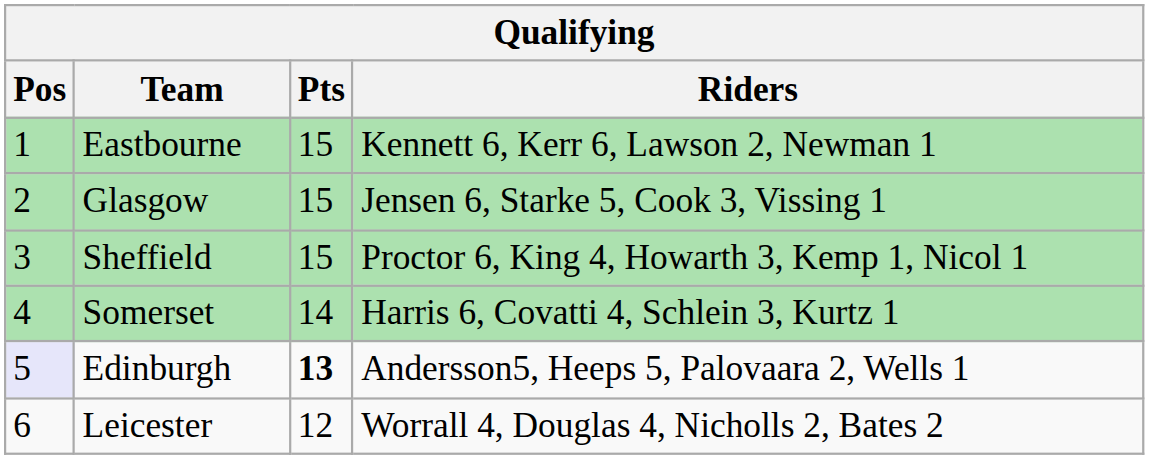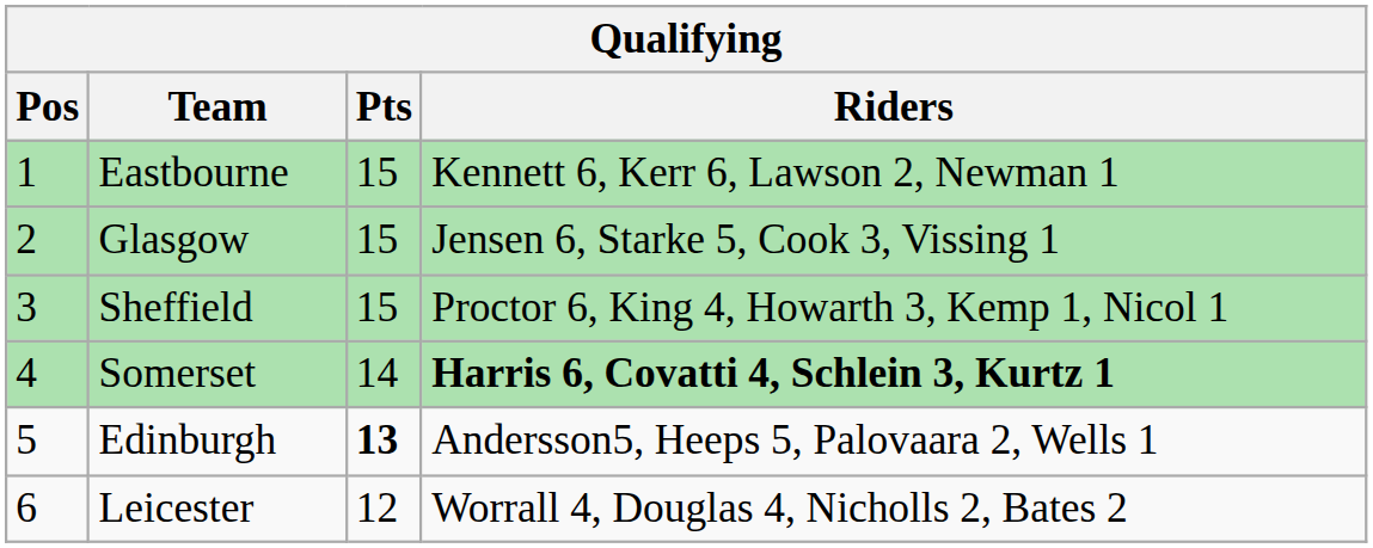Somerset | Riders: normal -> bold
Edinburgh | Pos: lavender background -> no background
